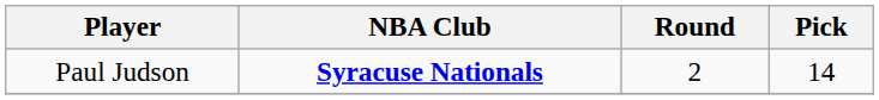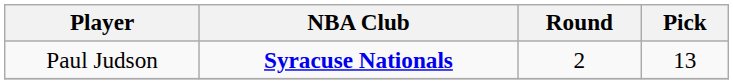Paul Judson | Pick: 14 -> 13
